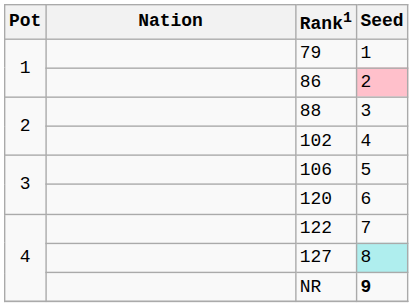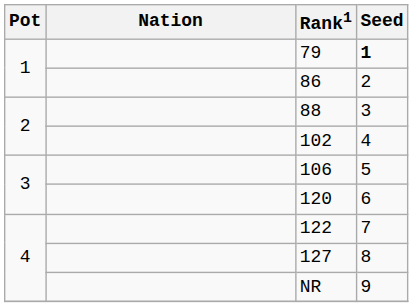79 | Seed: normal -> bold
86 | Seed: pink background -> no background
127 | Seed: paleturquoise background -> no background
NR | Seed: bold -> normal
